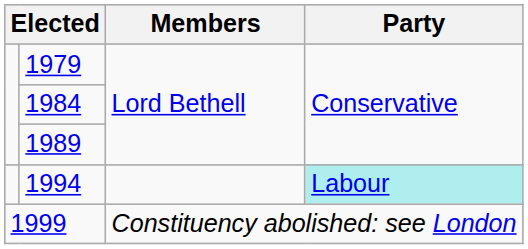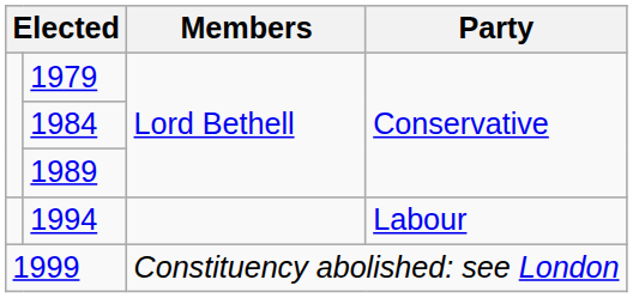1994 | Party: paleturquoise background -> no background
